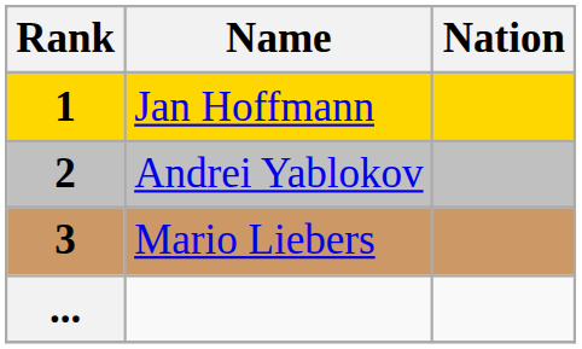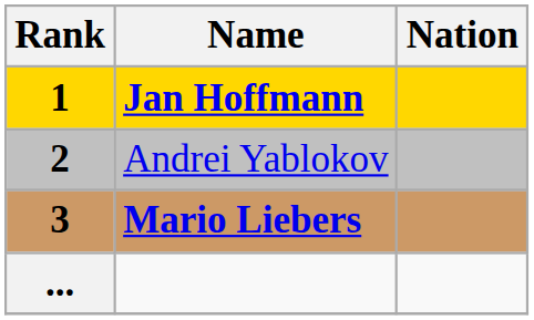Jan Hoffmann | Name: normal -> bold
Mario Liebers | Name: normal -> bold
